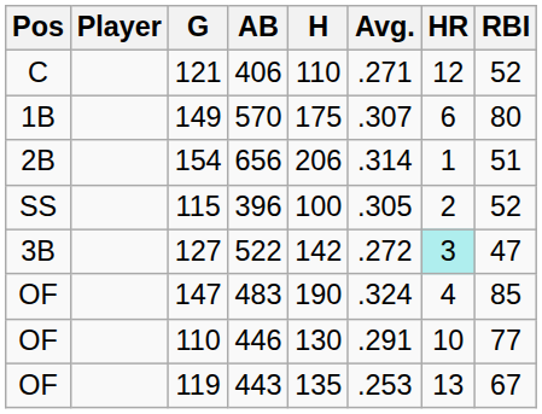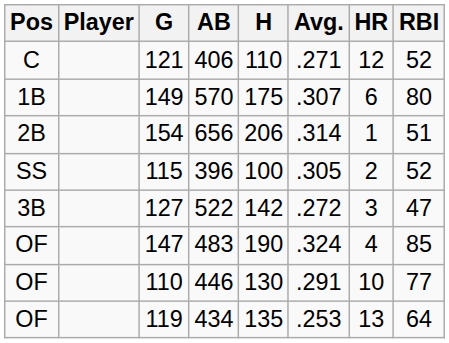127 | HR: paleturquoise background -> no background
119 | AB: 443 -> 434
119 | RBI: 67 -> 64
